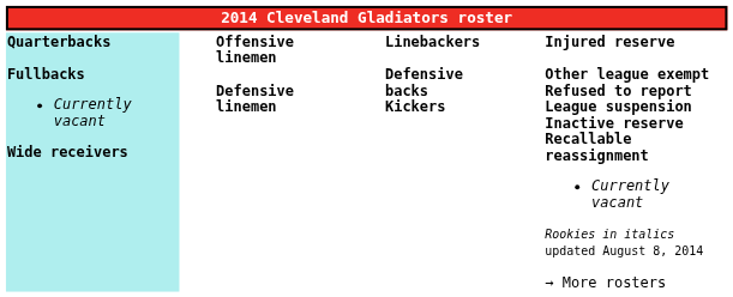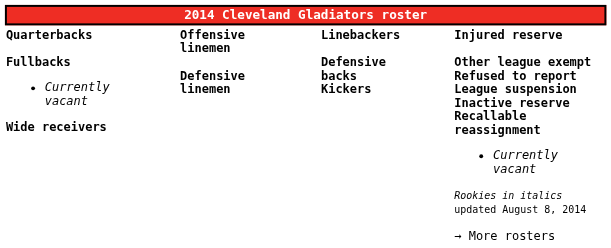Quarterbacks Fullbacks Currently vacant Wide receivers | column 1: paleturquoise background -> no background
